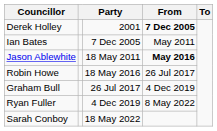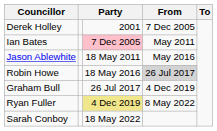Derek Holley | From: bold -> normal
Ian Bates | column 3: no background -> pink background
Jason Ablewhite | From: bold -> normal
Robin Howe | From: no background -> lightgrey background
Ryan Fuller | column 3: no background -> khaki background
